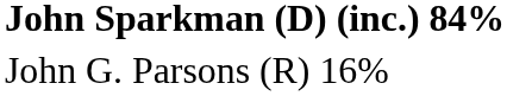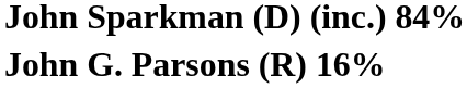row 2 | column 1: normal -> bold
